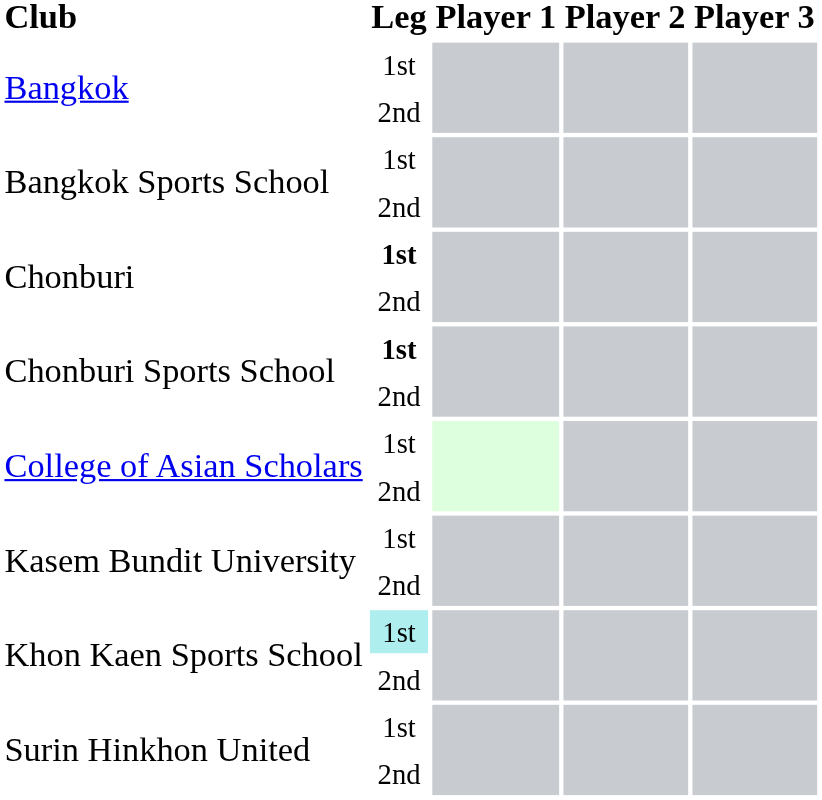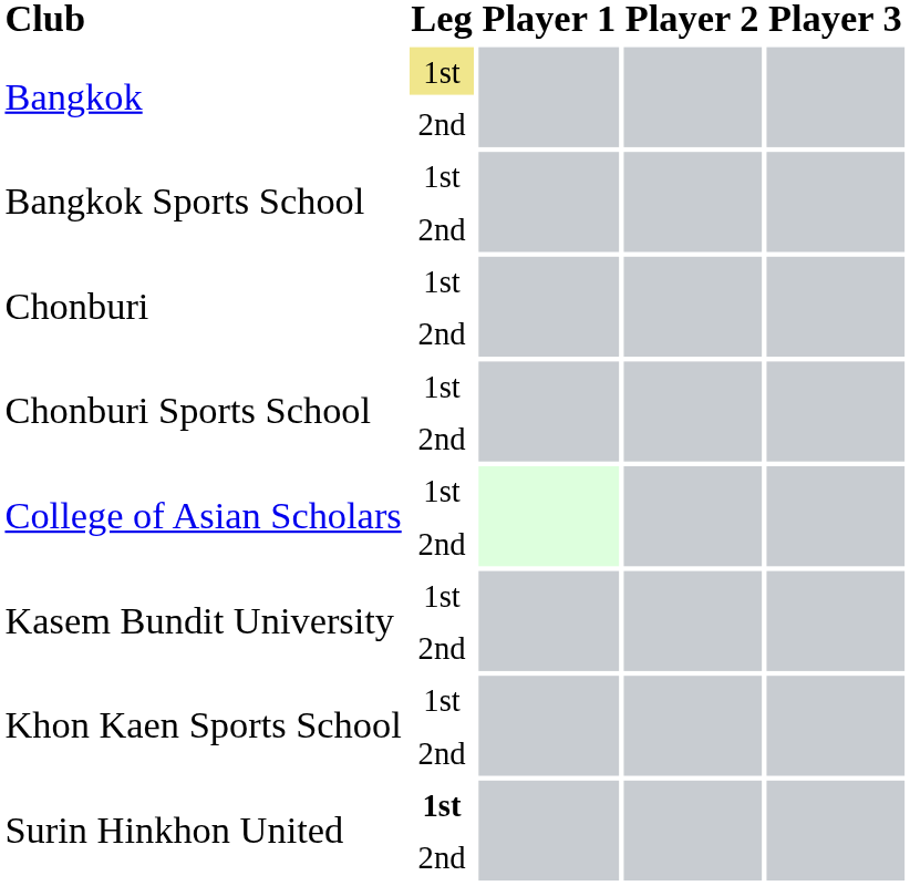Bangkok / 1st | Leg: no background -> khaki background
Chonburi / 1st | Leg: bold -> normal
Chonburi Sports School / 1st | Leg: bold -> normal
Khon Kaen Sports School / 1st | Leg: paleturquoise background -> no background
Surin Hinkhon United / 1st | Leg: normal -> bold
